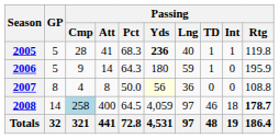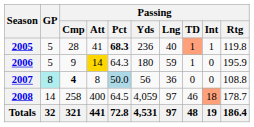2005 | Passing / Pct: normal -> bold
2005 | Passing / Yds: bold -> normal
2005 | Passing / TD: no background -> lightsalmon background
2006 | Passing / Att: no background -> gold background
2007 | GP: no background -> paleturquoise background
2007 | Passing / Cmp: normal -> bold
2007 | Passing / Pct: no background -> lightblue background
2007 | Passing / Yds: lightyellow background -> no background
2008 | Passing / Cmp: lightblue background -> no background
2008 | Passing / Int: no background -> lightsalmon background
2008 | Passing / Rtg: bold -> normal
